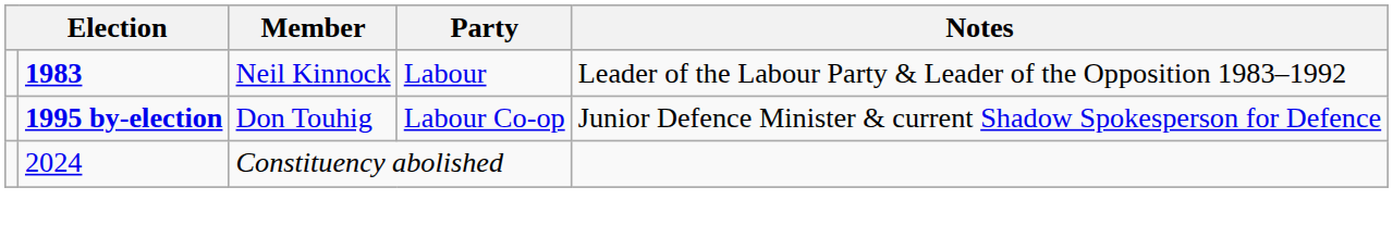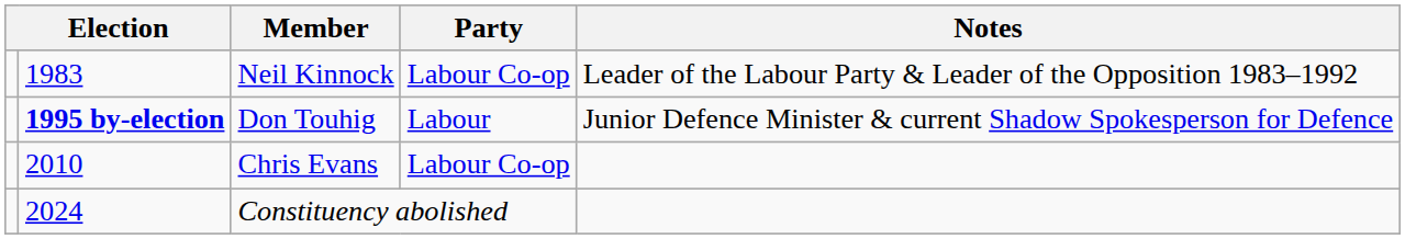Neil Kinnock | column 2: bold -> normal
Neil Kinnock | Party: Labour -> Labour Co-op
Don Touhig | Party: Labour Co-op -> Labour
+ row: 2010 | Chris Evans | Labour Co-op
